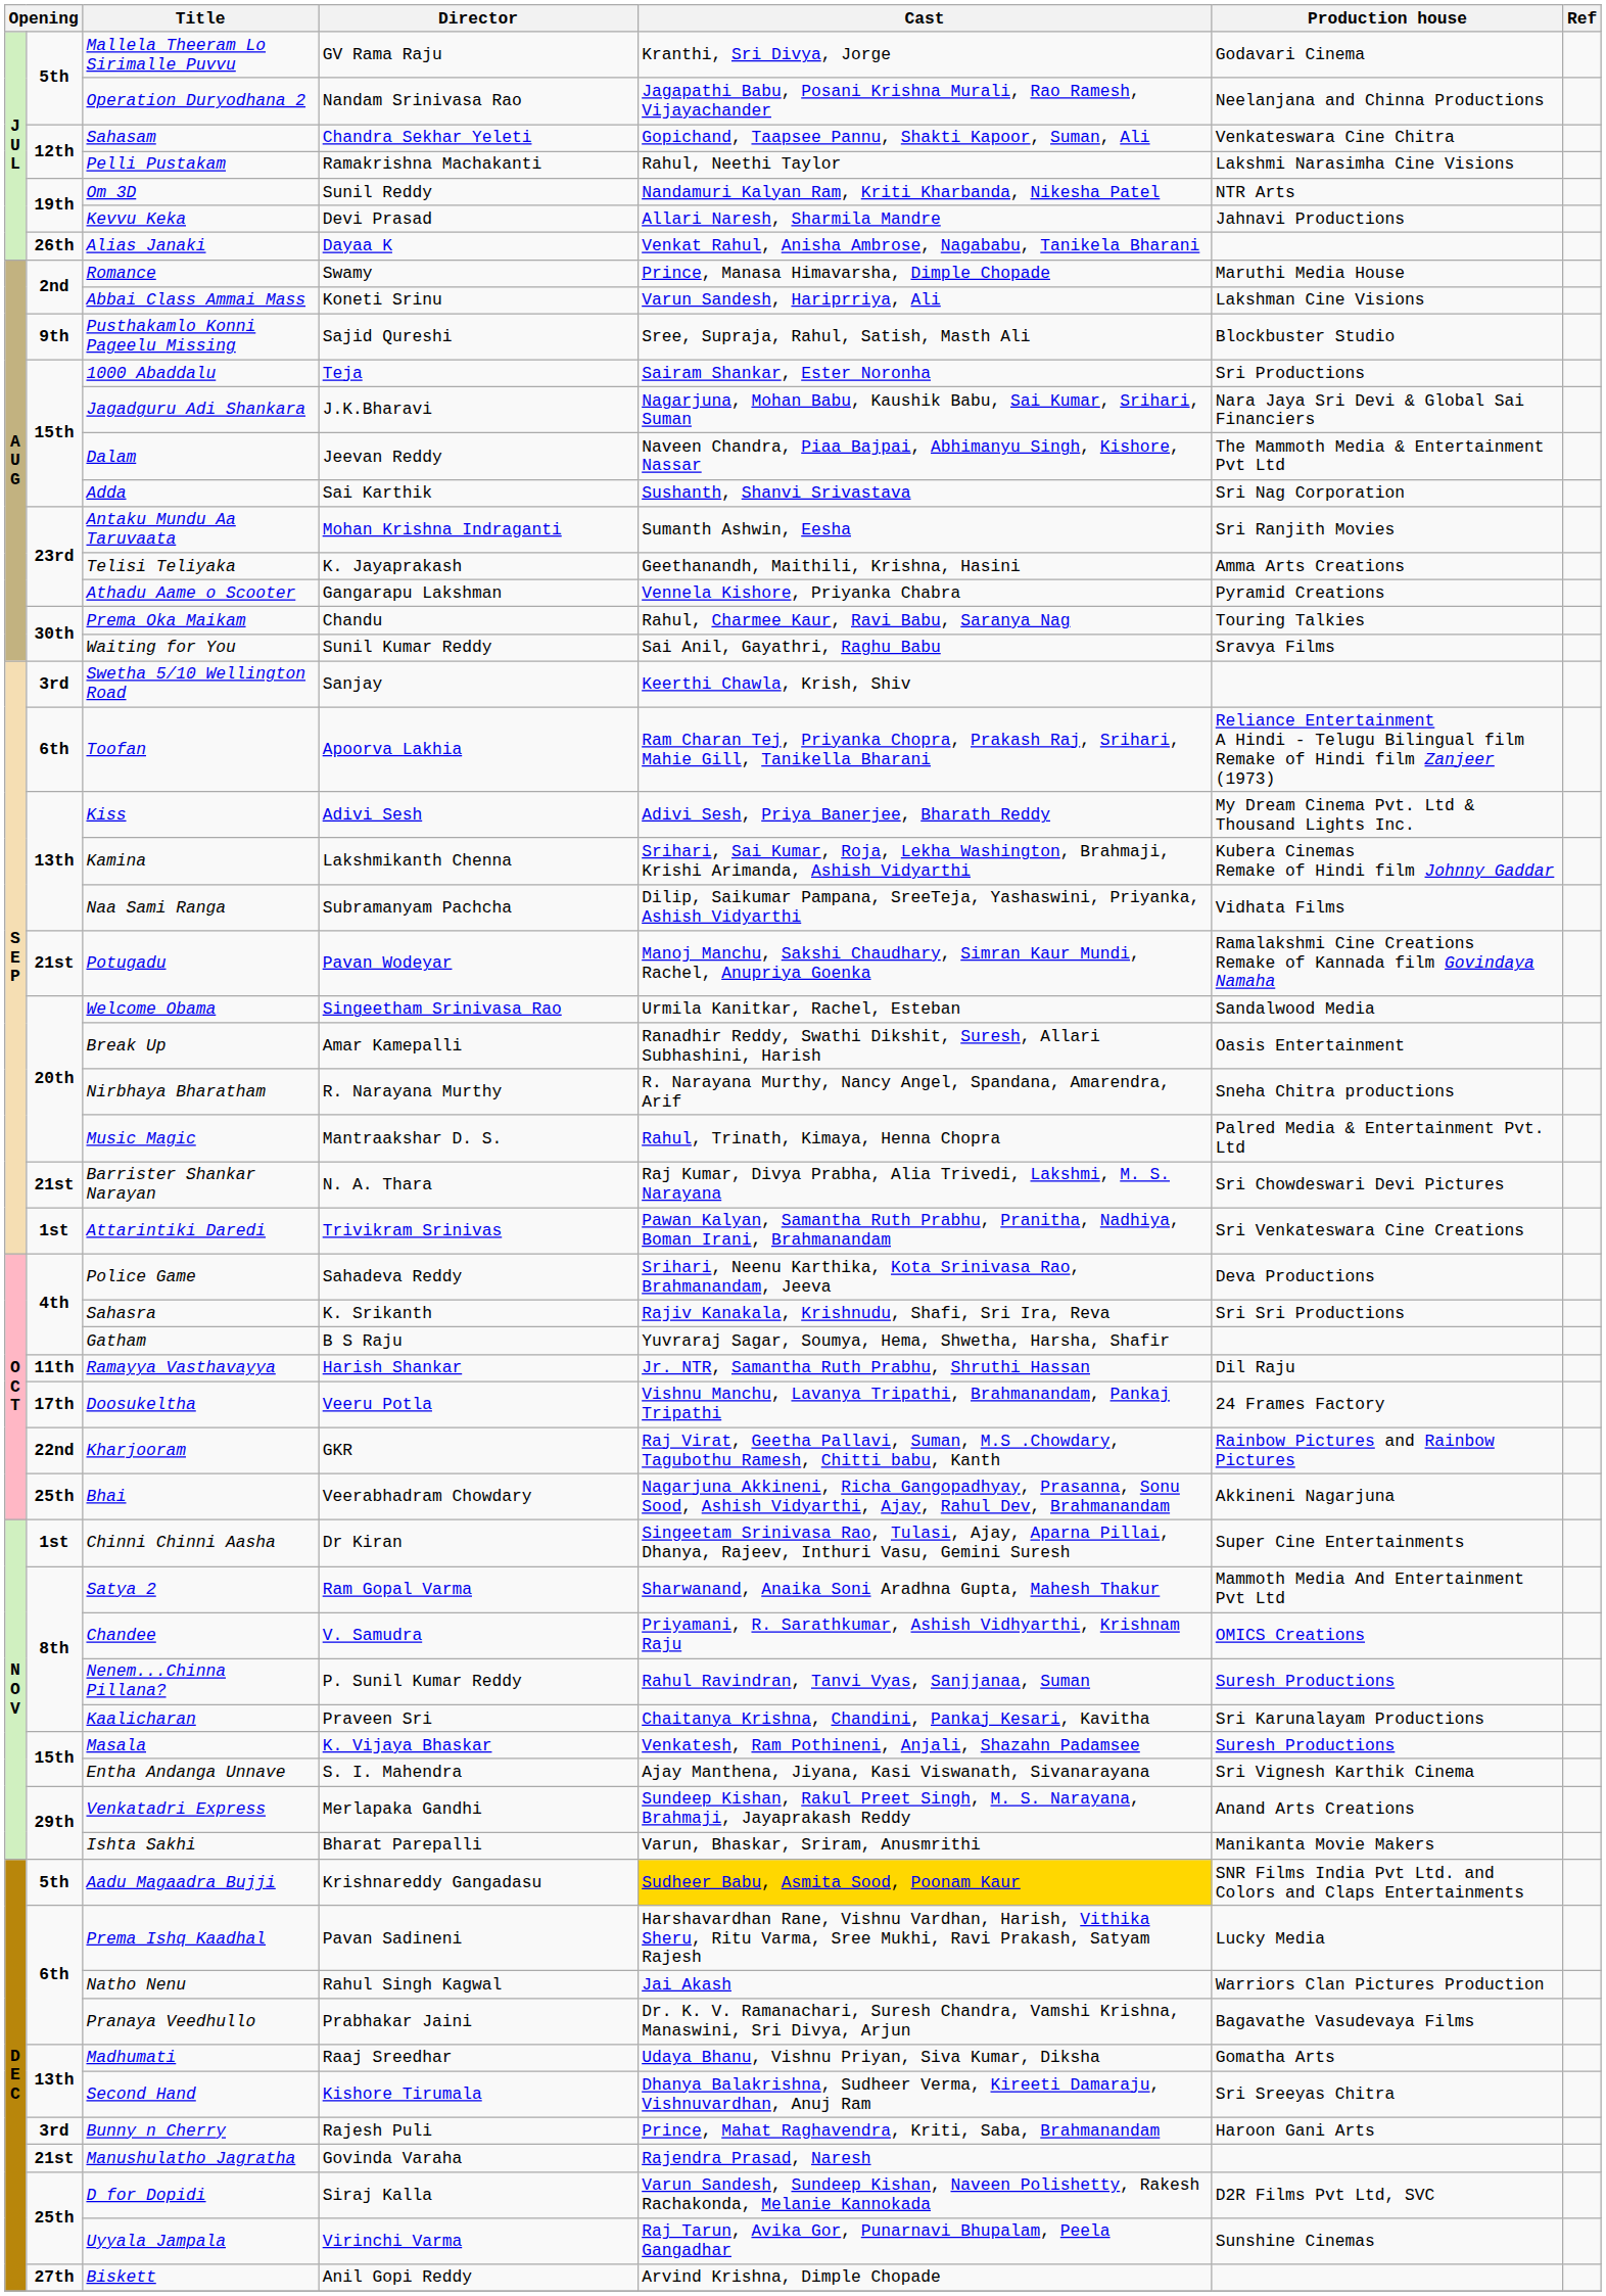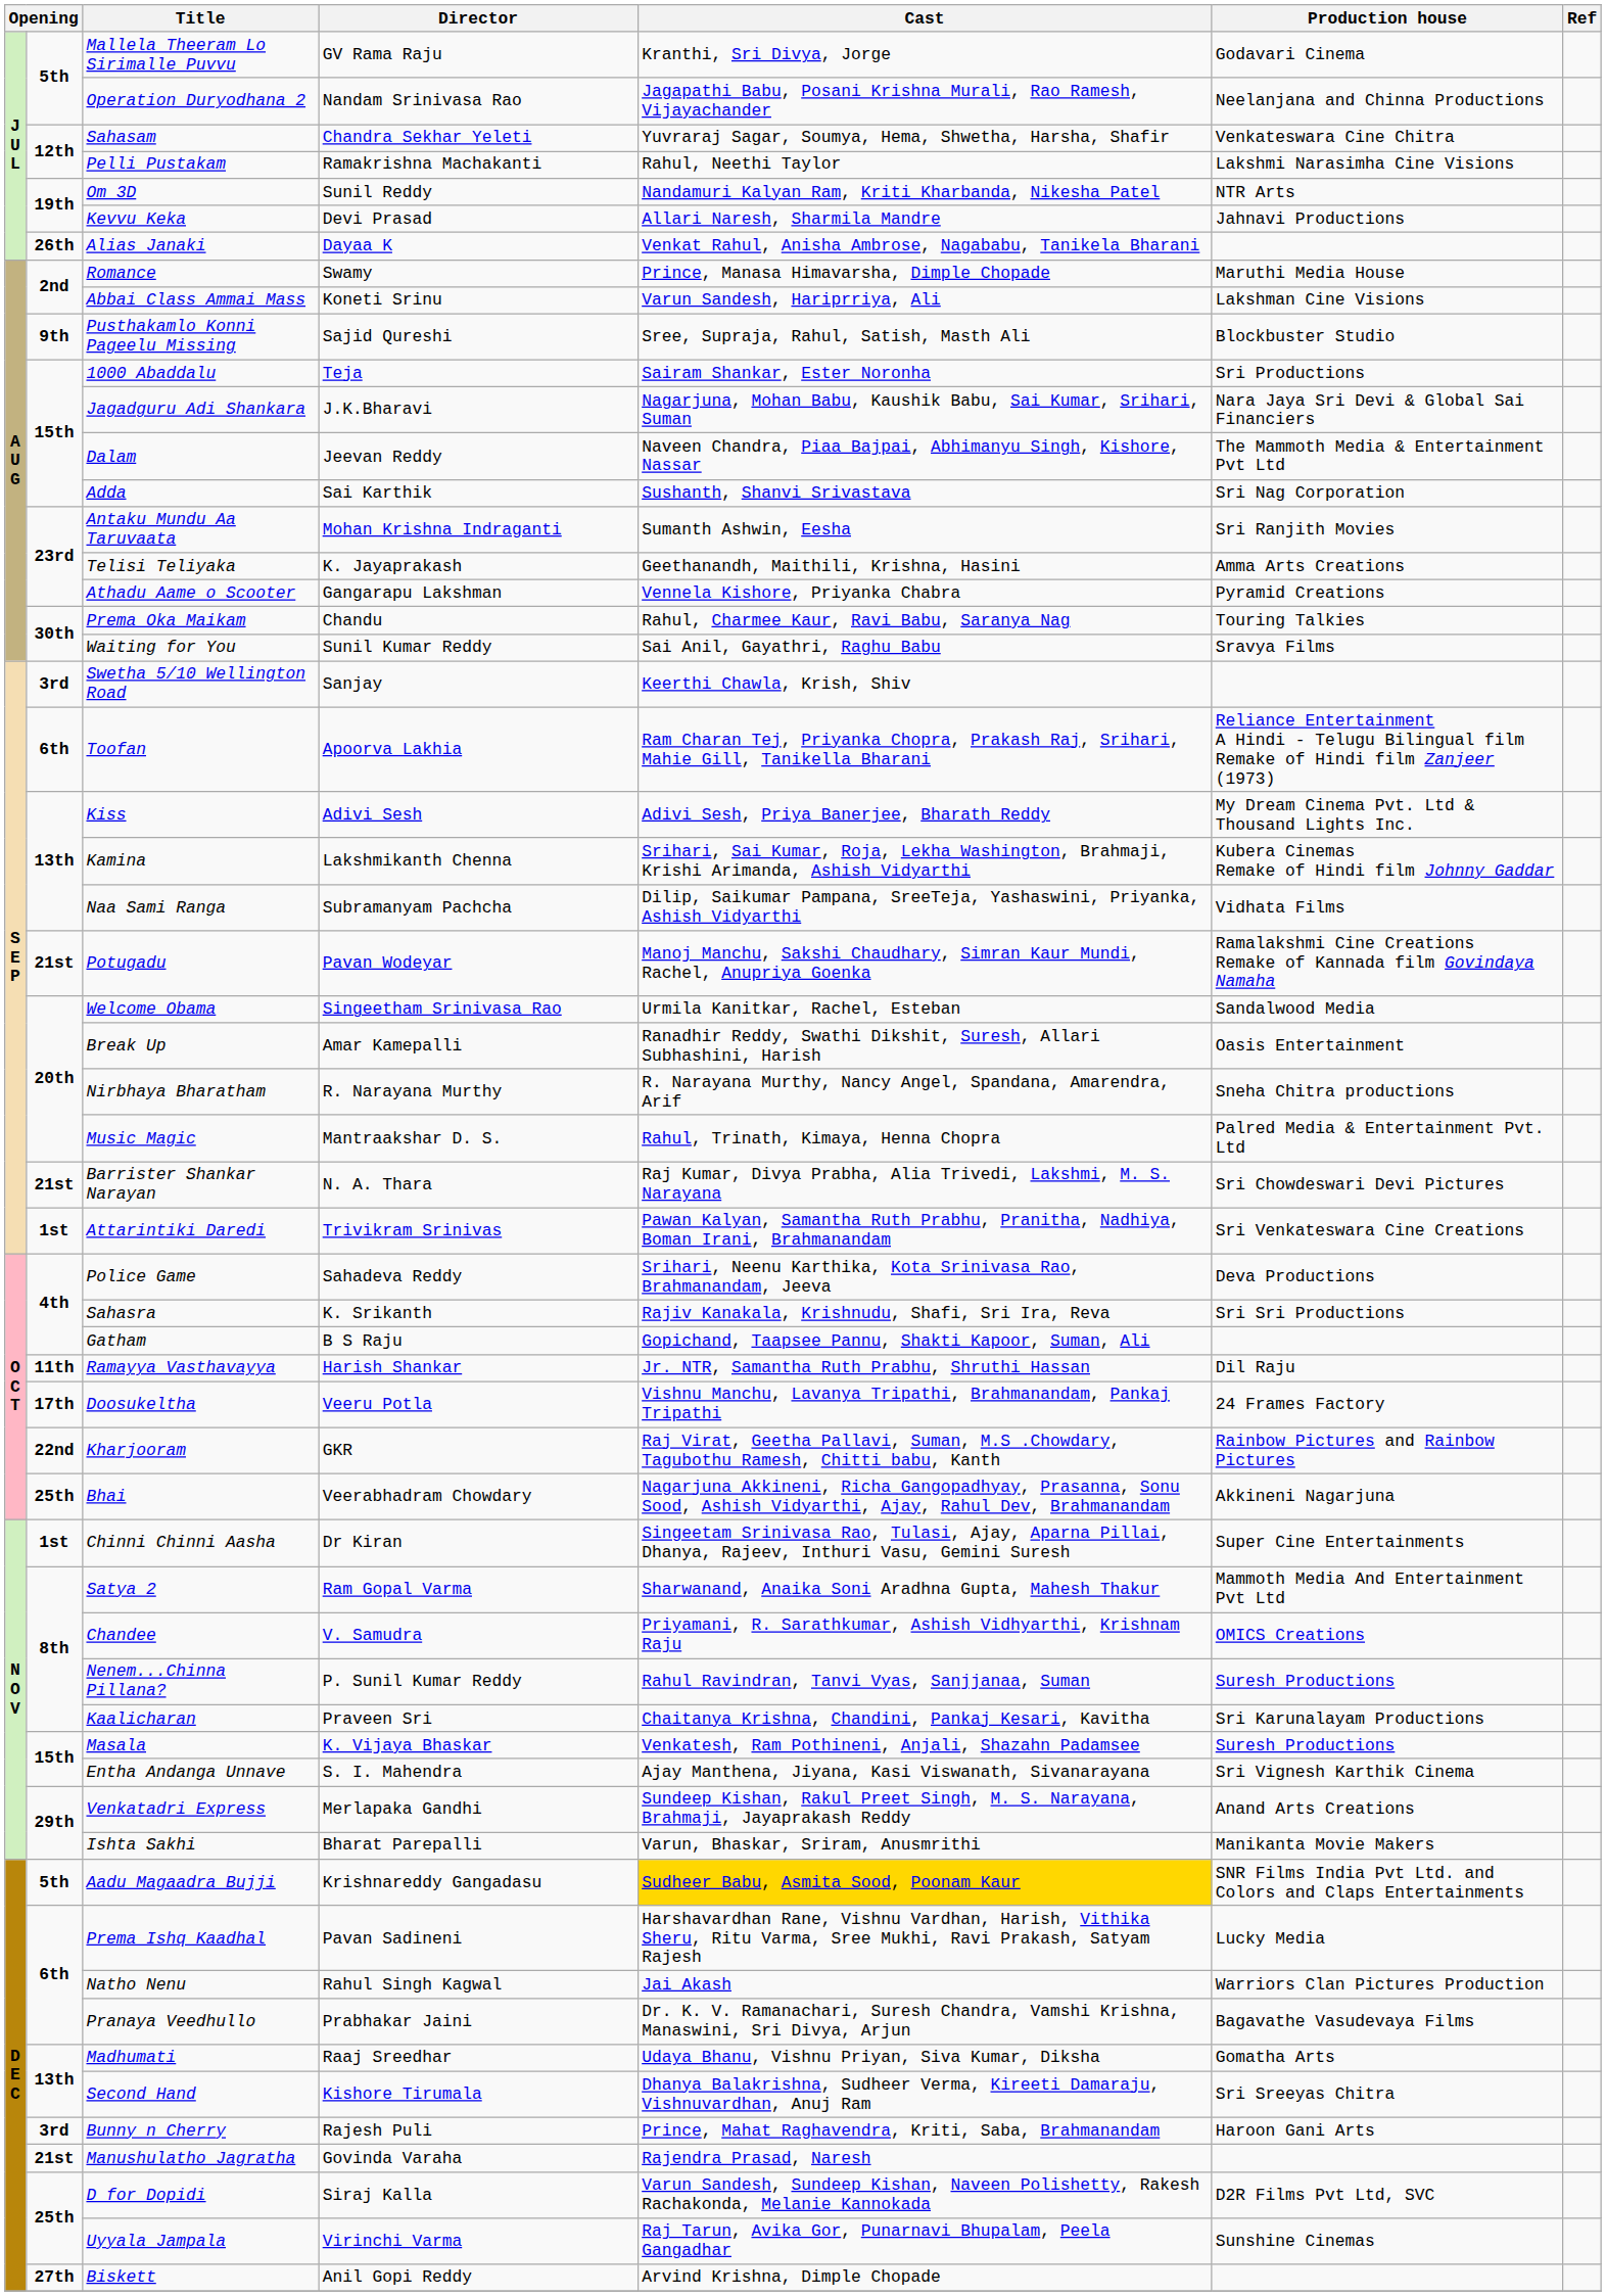Sahasam | Cast: Gopichand, Taapsee Pannu, Shakti Kapoor, Suman, Ali -> Yuvraraj Sagar, Soumya, Hema, Shwetha, Harsha, Shafir
Gatham | Cast: Yuvraraj Sagar, Soumya, Hema, Shwetha, Harsha, Shafir -> Gopichand, Taapsee Pannu, Shakti Kapoor, Suman, Ali
